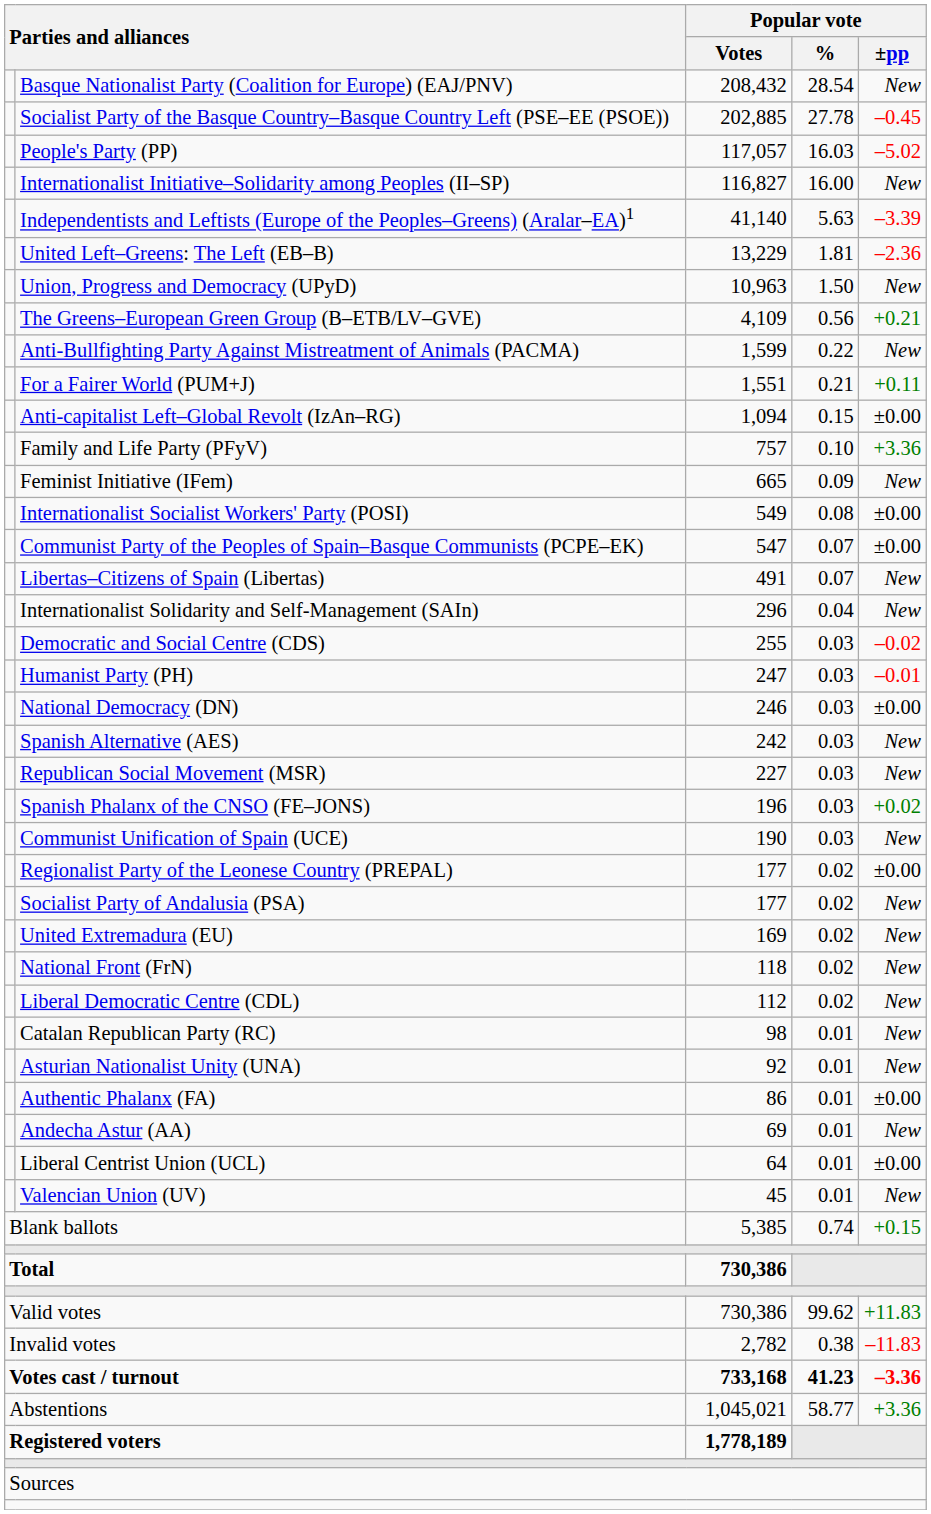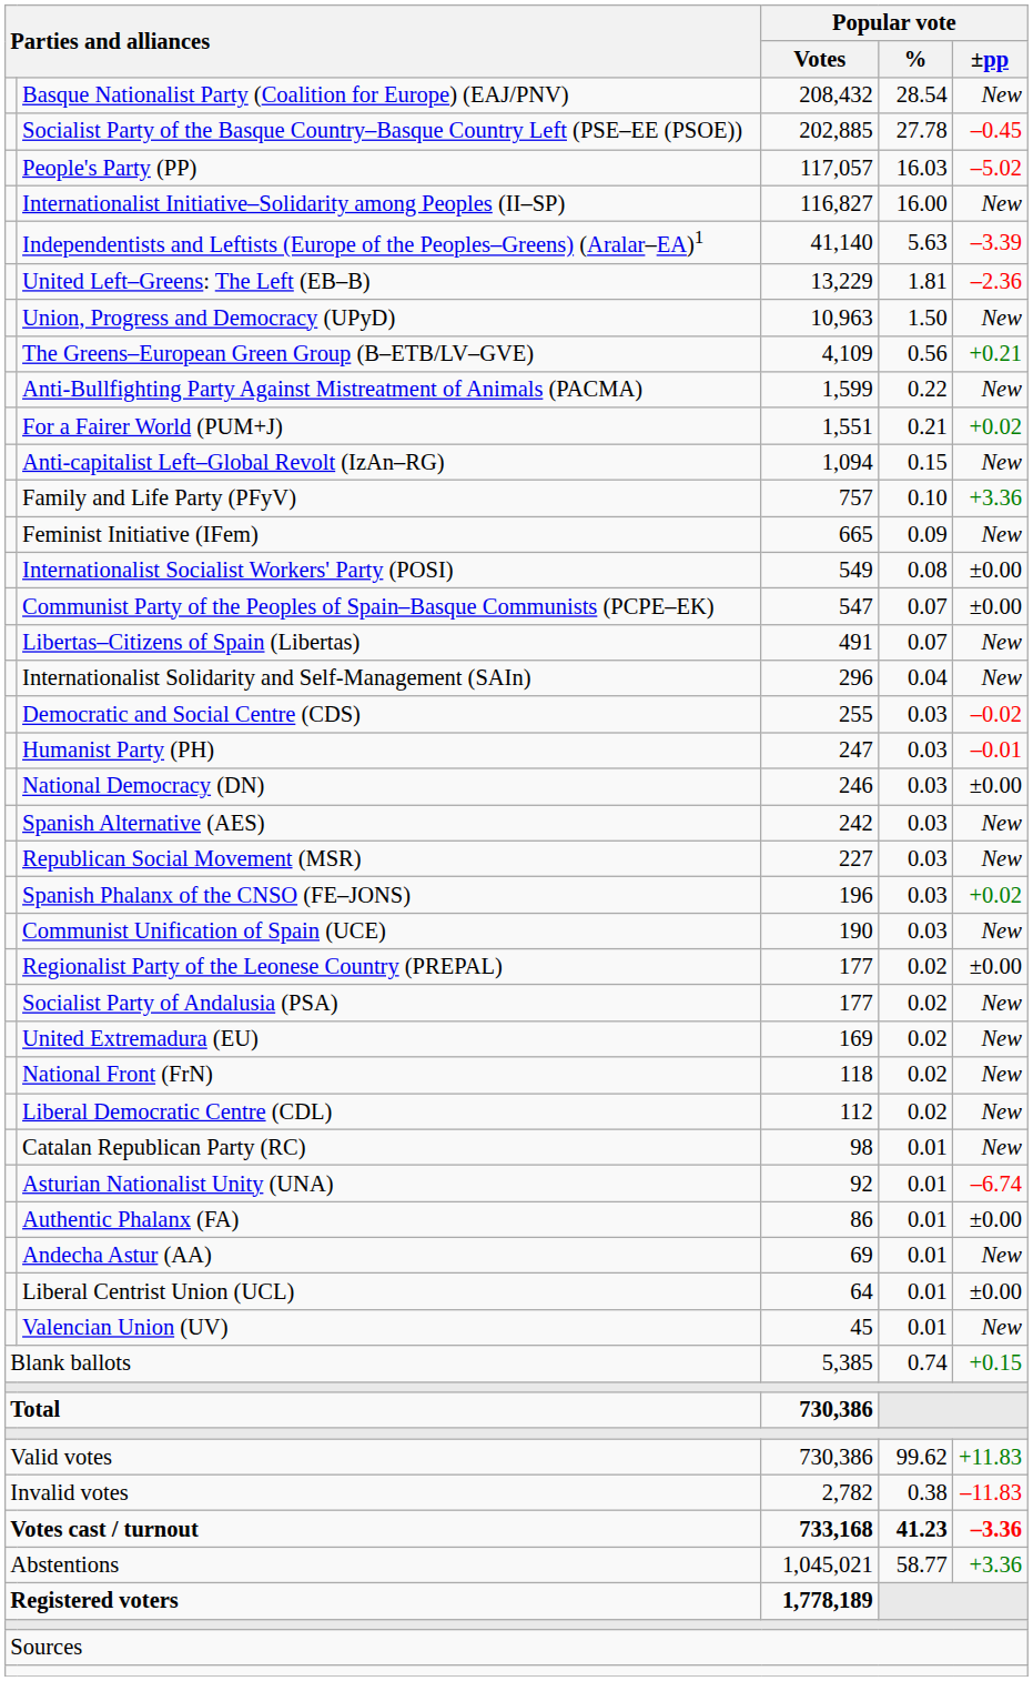For a Fairer World (PUM+J) | Popular vote / ±pp: +0.11 -> +0.02
Anti-capitalist Left–Global Revolt (IzAn–RG) | Popular vote / ±pp: ±0.00 -> New
Asturian Nationalist Unity (UNA) | Popular vote / ±pp: New -> –6.74
